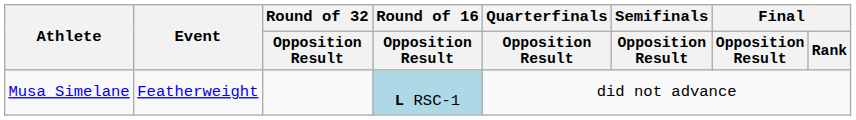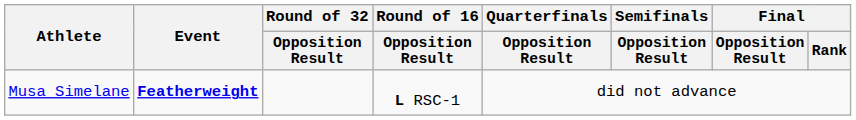Musa Simelane | Event: normal -> bold
Musa Simelane | Round of 16 / Opposition Result: lightblue background -> no background
